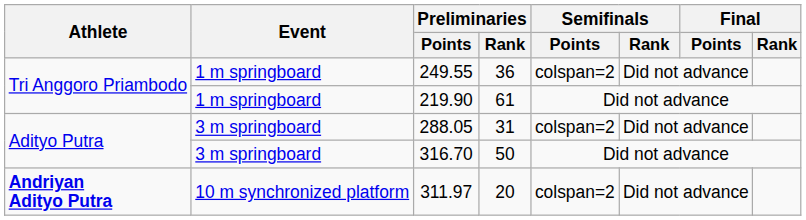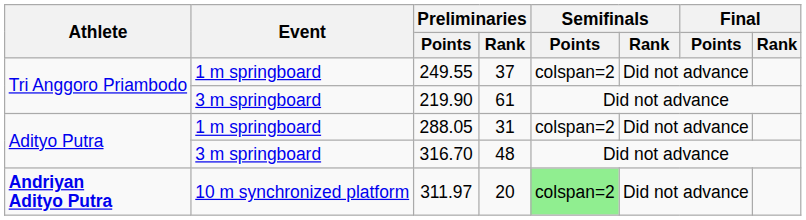249.55 | Preliminaries / Rank: 36 -> 37
219.90 | Event: 1 m springboard -> 3 m springboard
288.05 | Event: 3 m springboard -> 1 m springboard
316.70 | Preliminaries / Rank: 50 -> 48
311.97 | Semifinals / Points: no background -> lightgreen background
